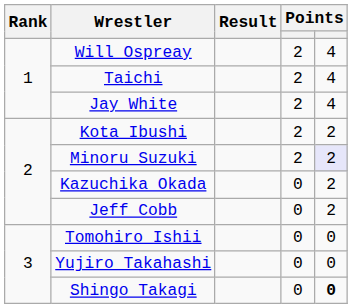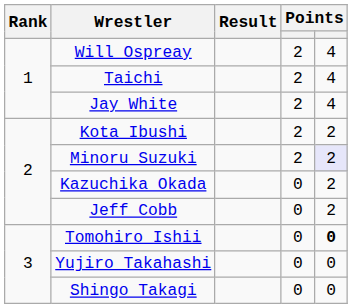Tomohiro Ishii | column 5: normal -> bold
Shingo Takagi | column 5: bold -> normal
